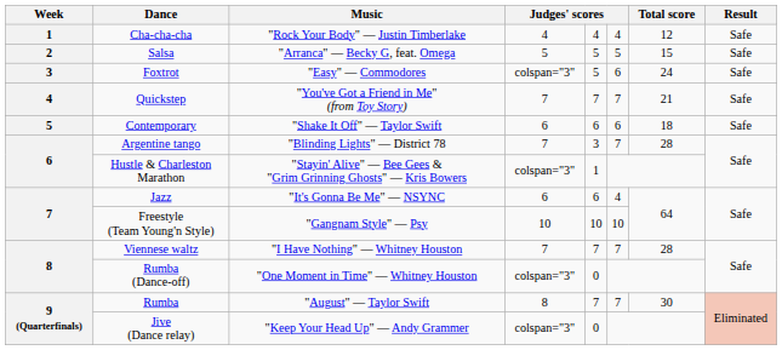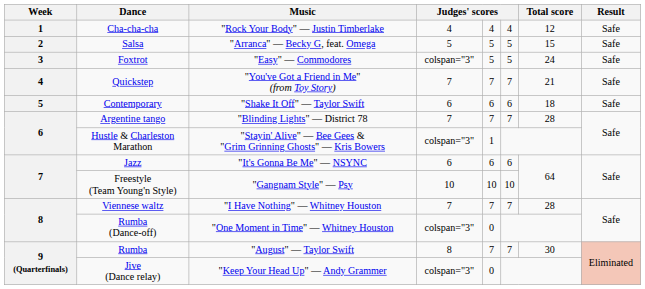Foxtrot | column 6: 6 -> 5
Argentine tango | column 5: 3 -> 7
Jazz | column 6: 4 -> 6
